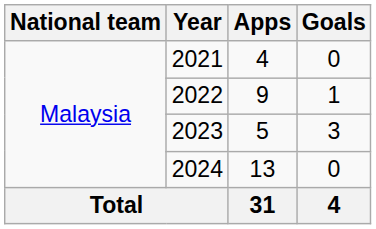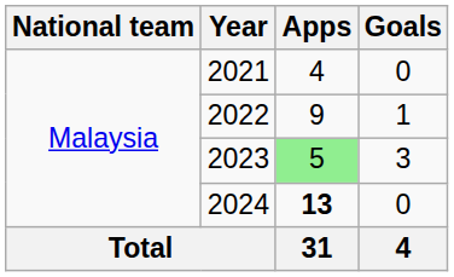2023 | Apps: no background -> lightgreen background
2024 | Apps: normal -> bold
